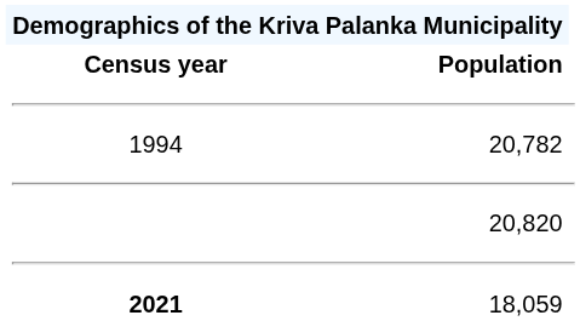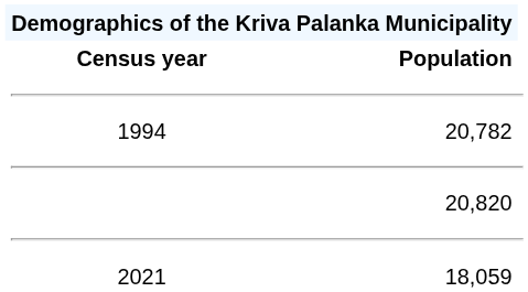18,059 | Demographics of the Kriva Palanka Municipality / Census year: bold -> normal
